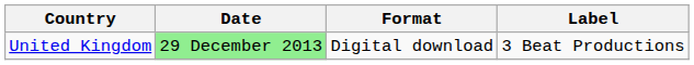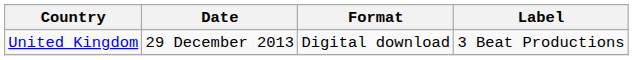United Kingdom | Date: lightgreen background -> no background
